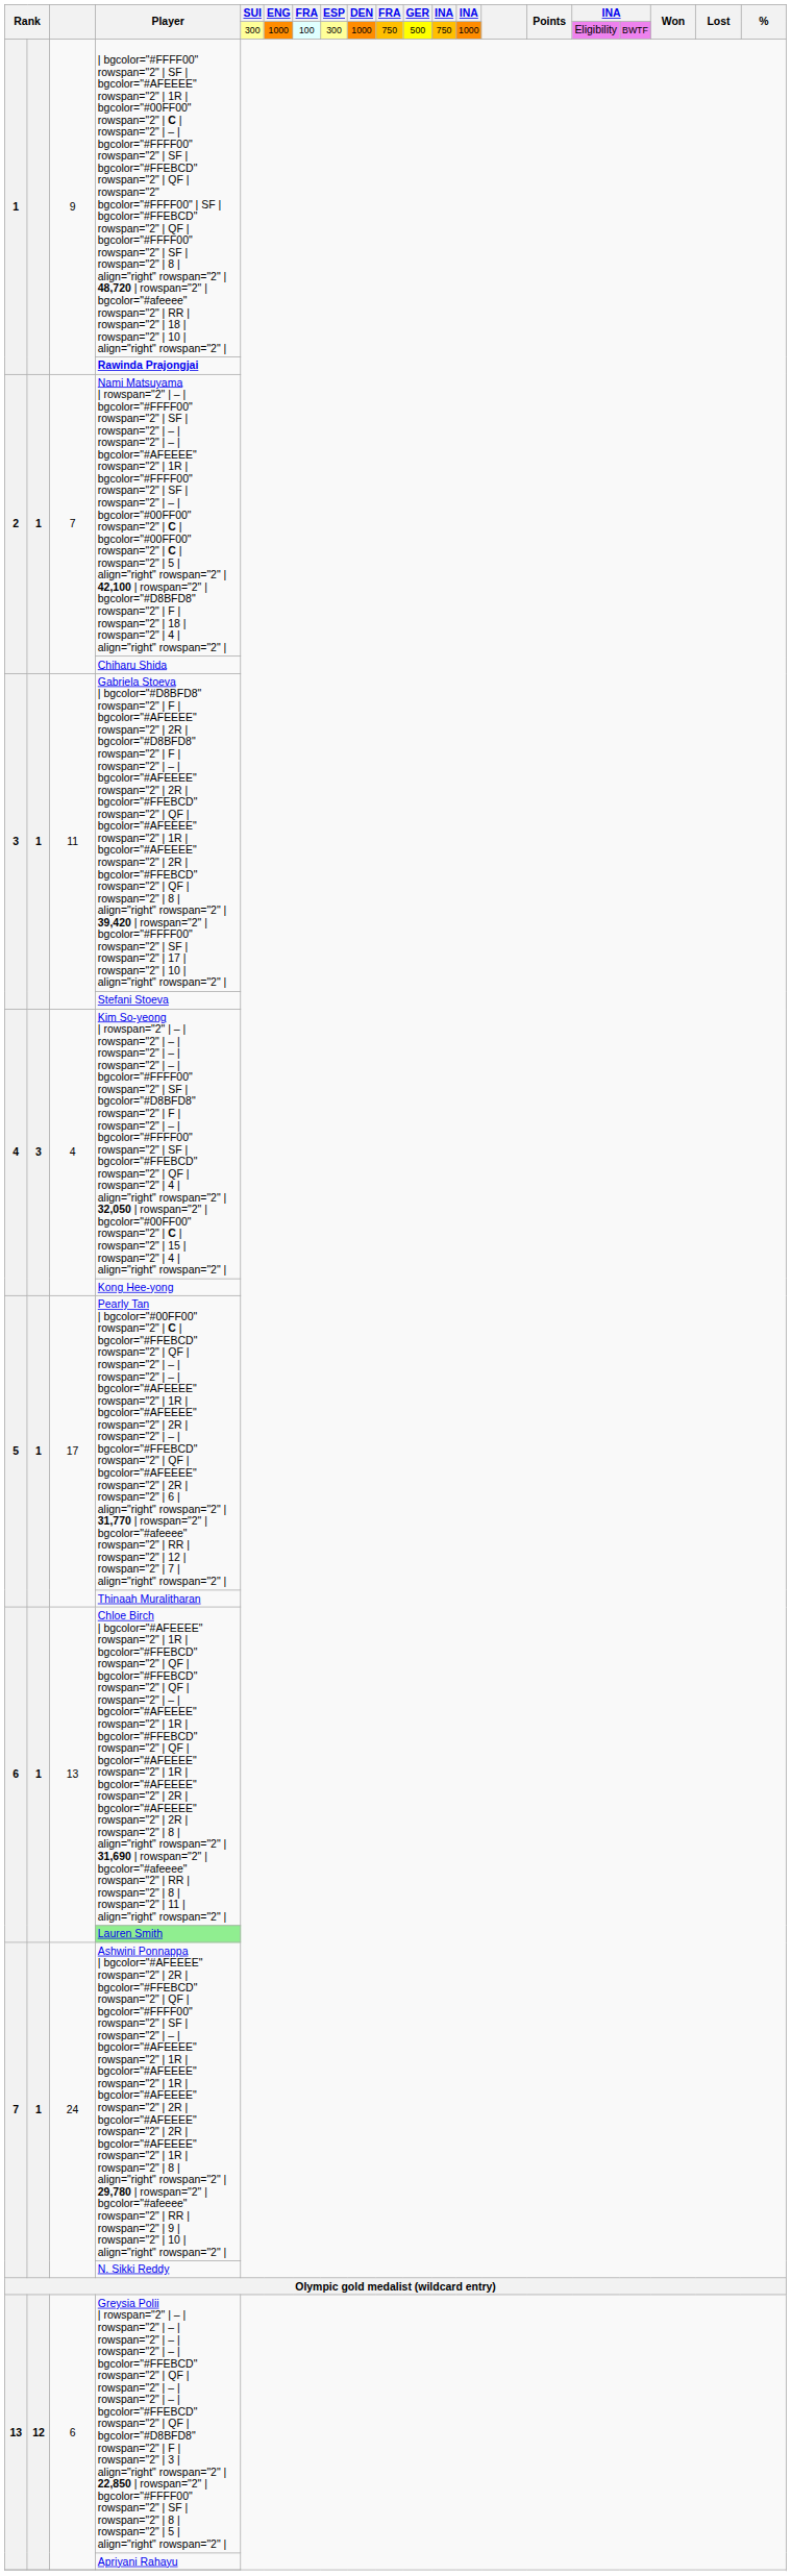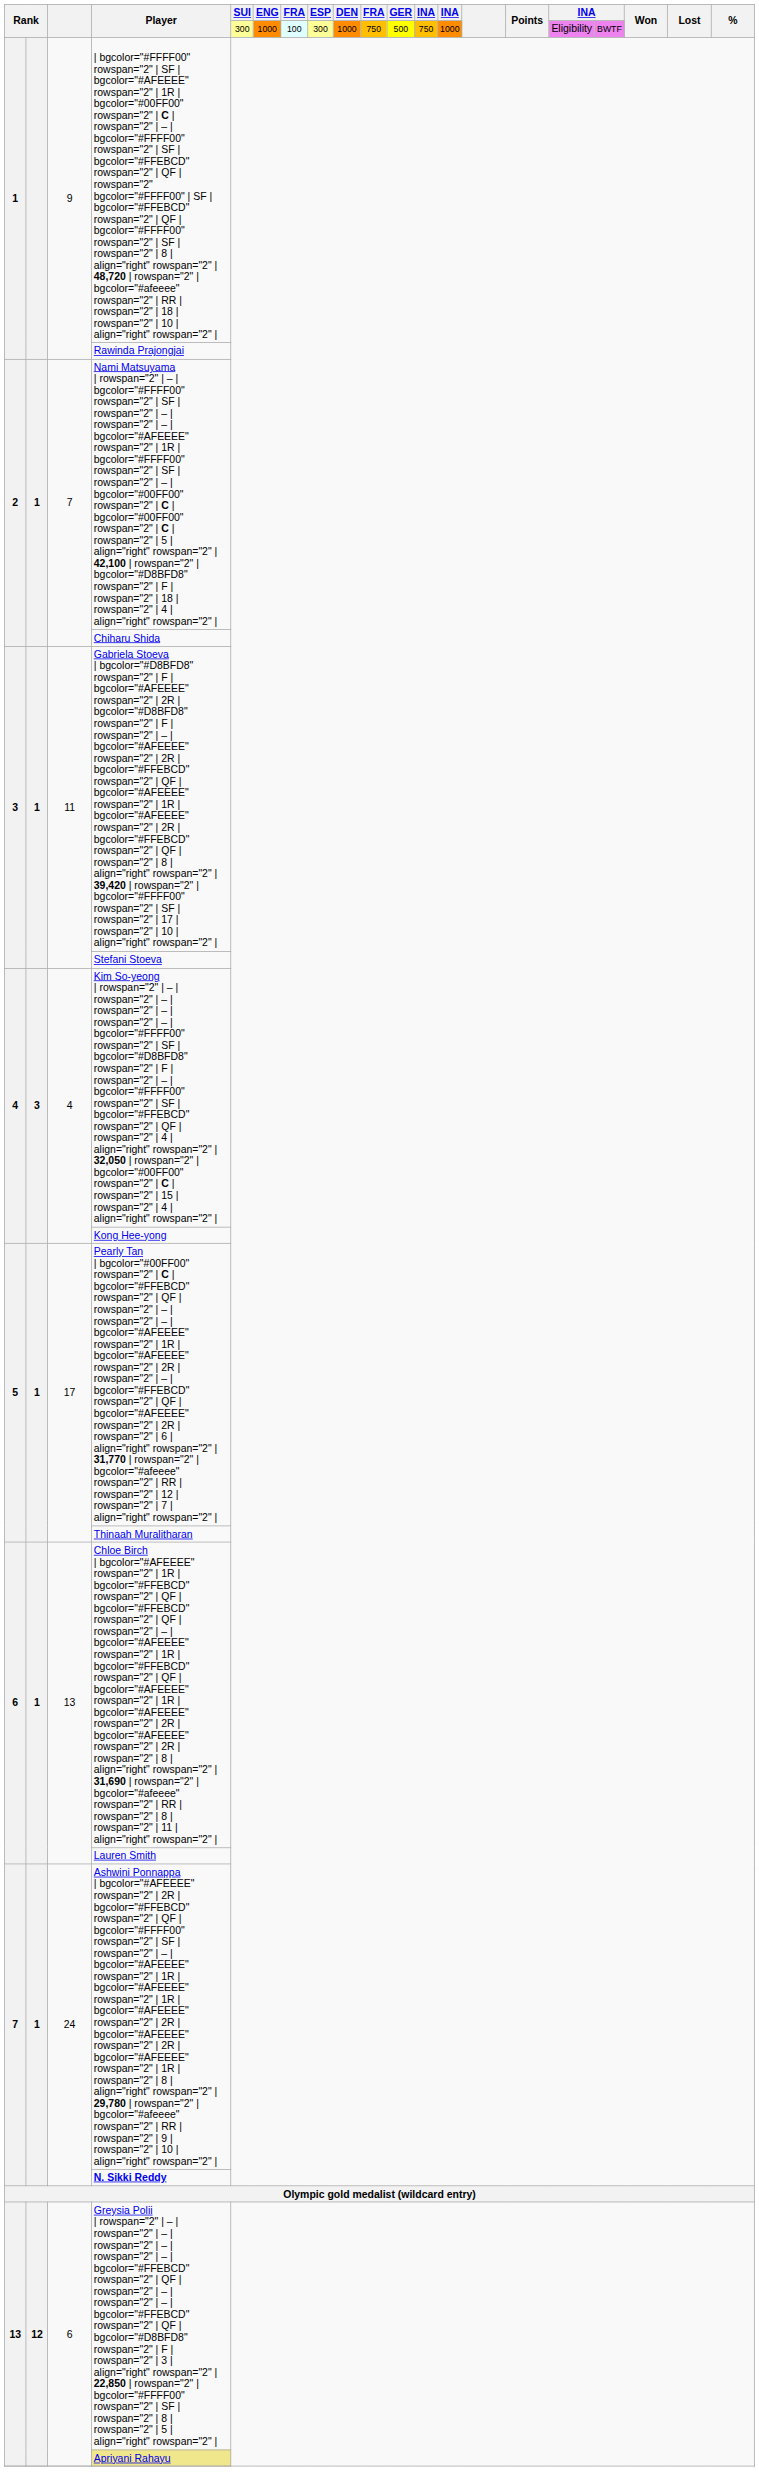Rawinda Prajongjai | Player: bold -> normal
Lauren Smith | Player: lightgreen background -> no background
N. Sikki Reddy | Player: normal -> bold
Apriyani Rahayu | Player: no background -> khaki background
